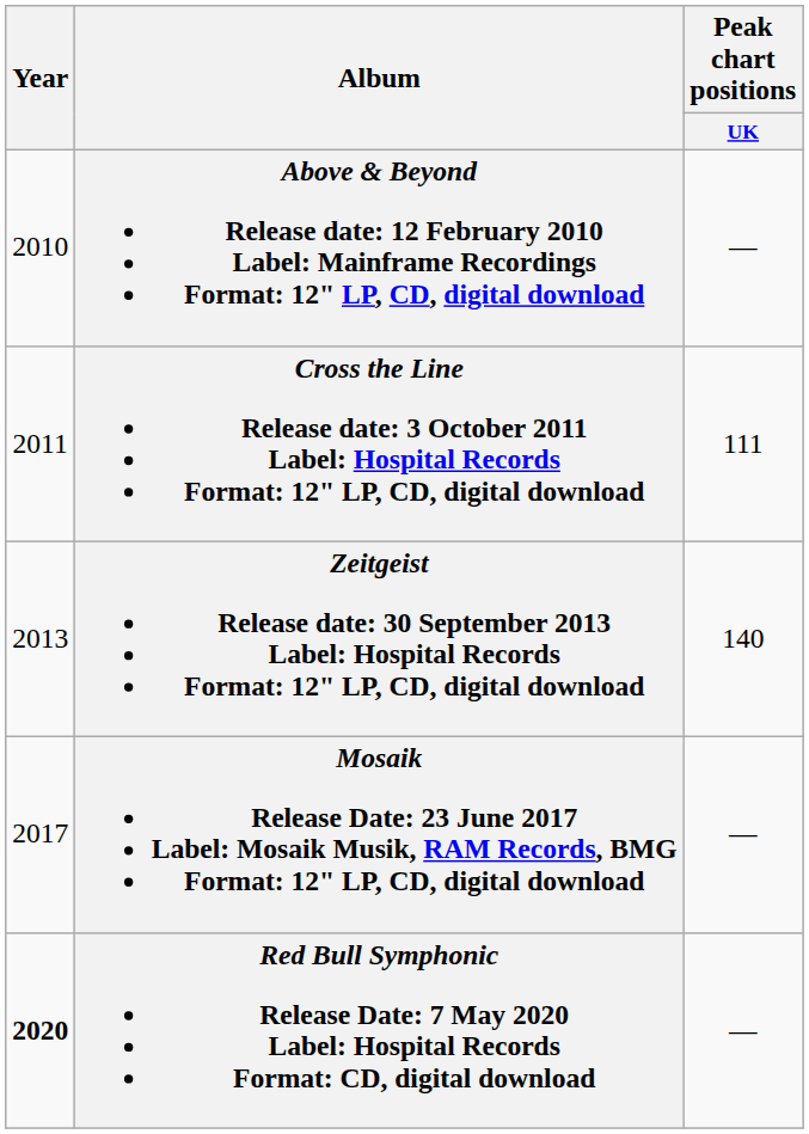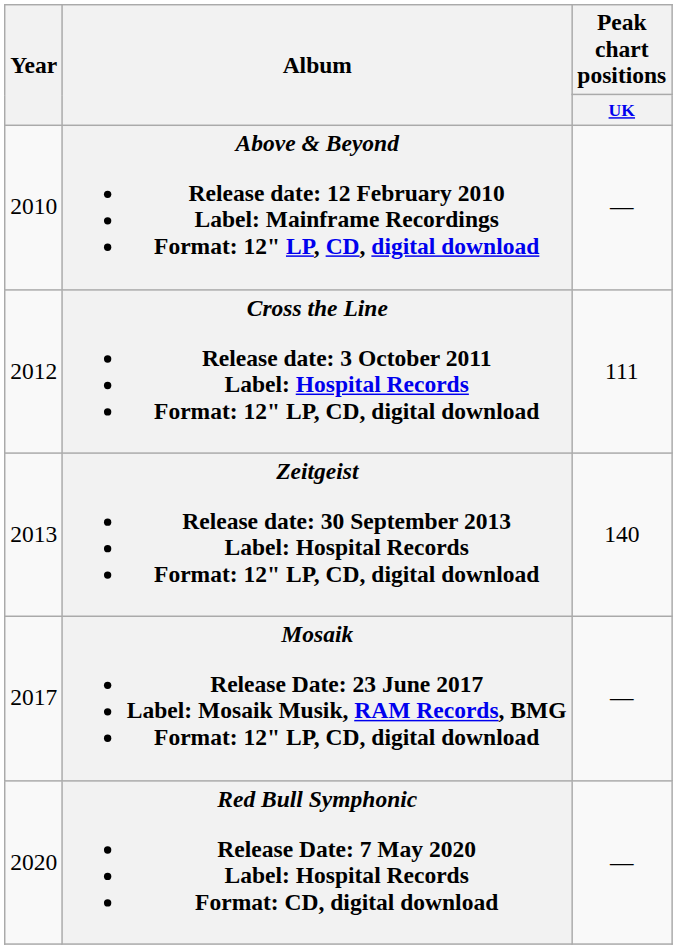row 4 | Year: 2011 -> 2012
row 7 | Year: bold -> normal
